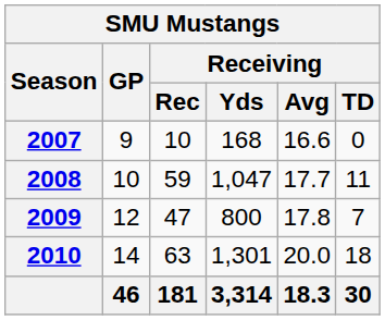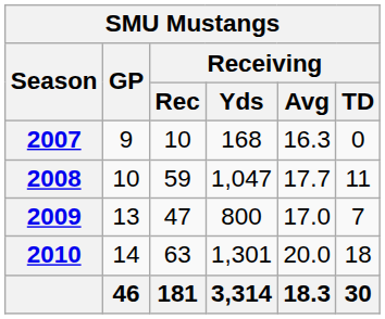2007 | Receiving / Avg: 16.6 -> 16.3
2009 | GP: 12 -> 13
2009 | Receiving / Avg: 17.8 -> 17.0
